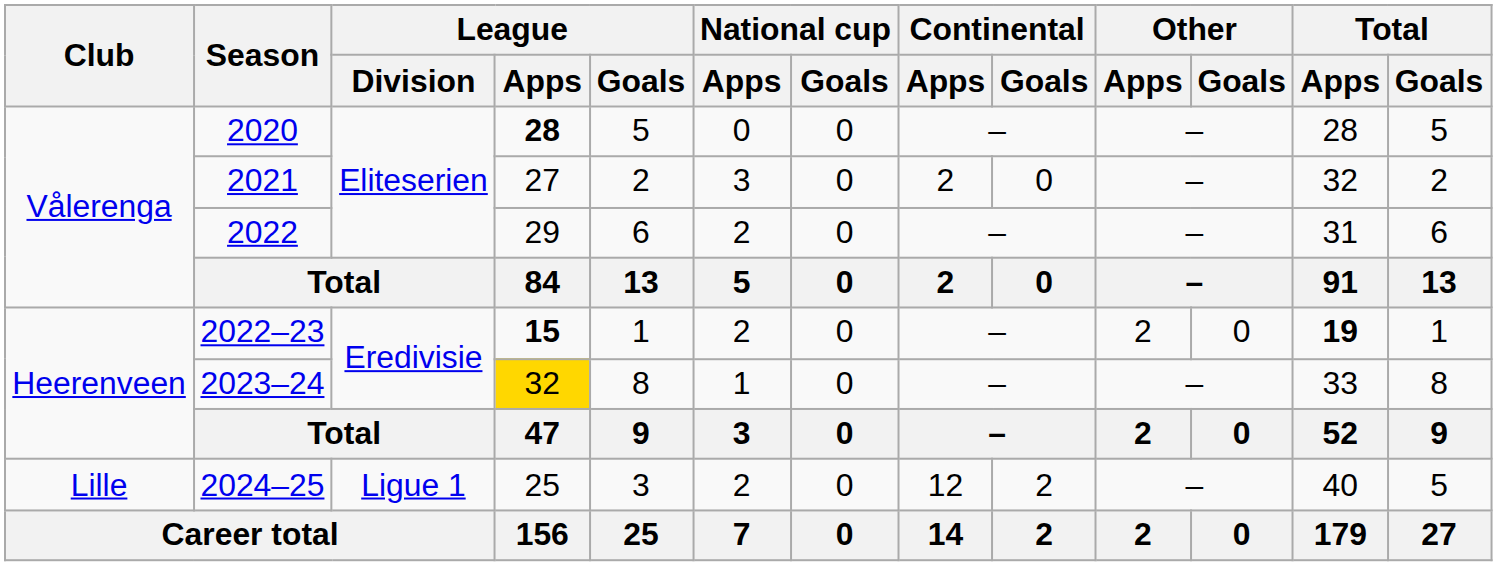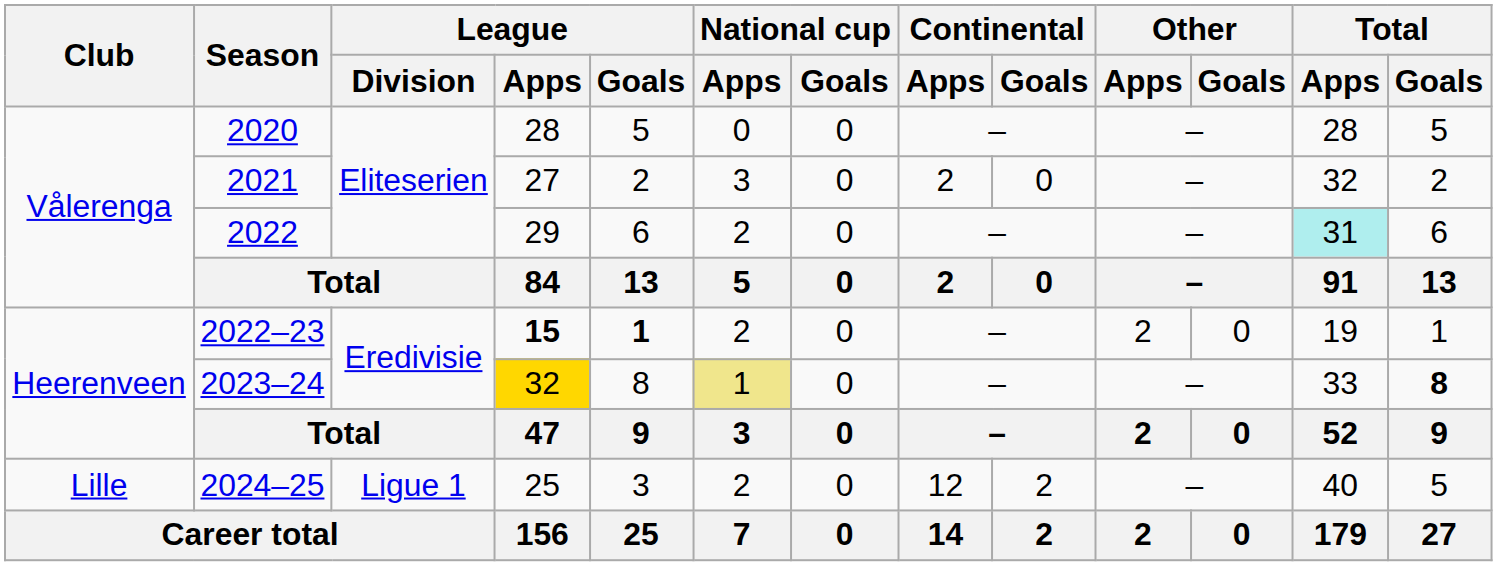2020 | League / Apps: bold -> normal
2022 | Total / Apps: no background -> paleturquoise background
2022–23 | League / Goals: normal -> bold
2022–23 | Total / Apps: bold -> normal
2023–24 | National cup / Apps: no background -> khaki background
2023–24 | Total / Goals: normal -> bold
